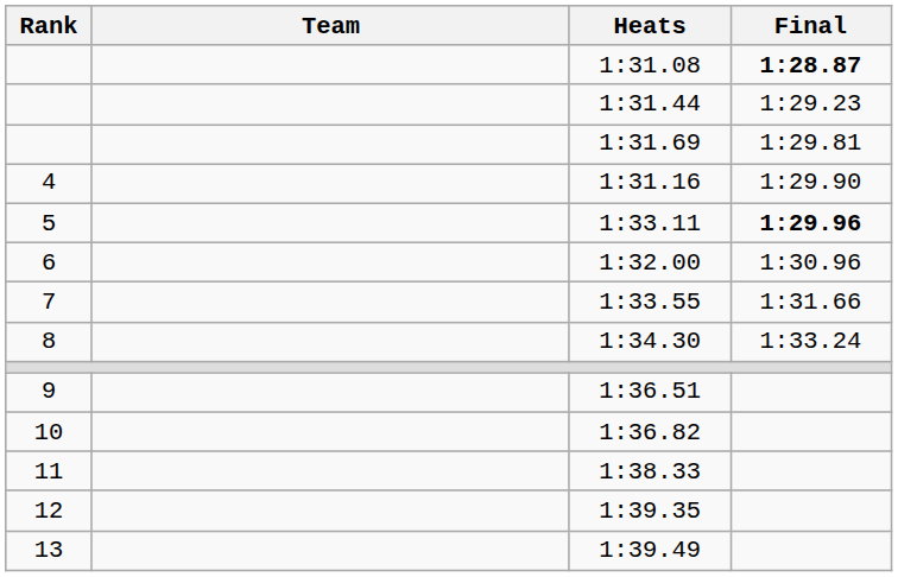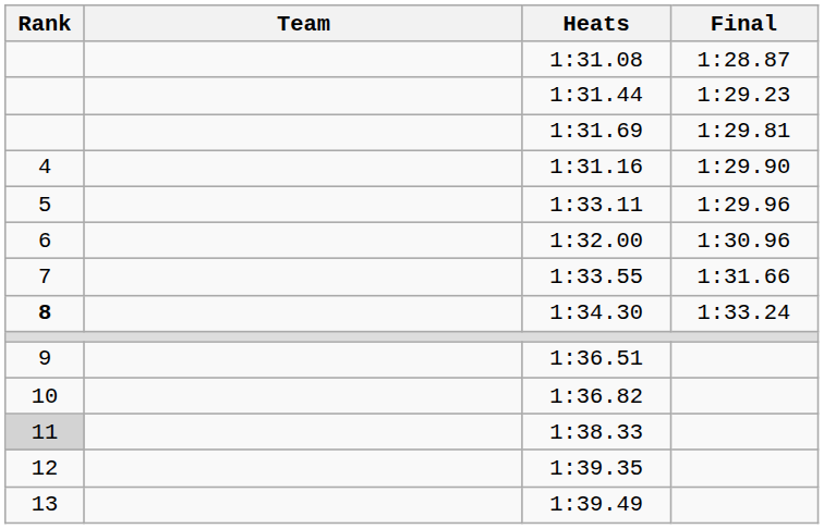1:31.08 | Final: bold -> normal
1:33.11 | Final: bold -> normal
1:34.30 | Rank: normal -> bold
1:38.33 | Rank: no background -> lightgrey background
